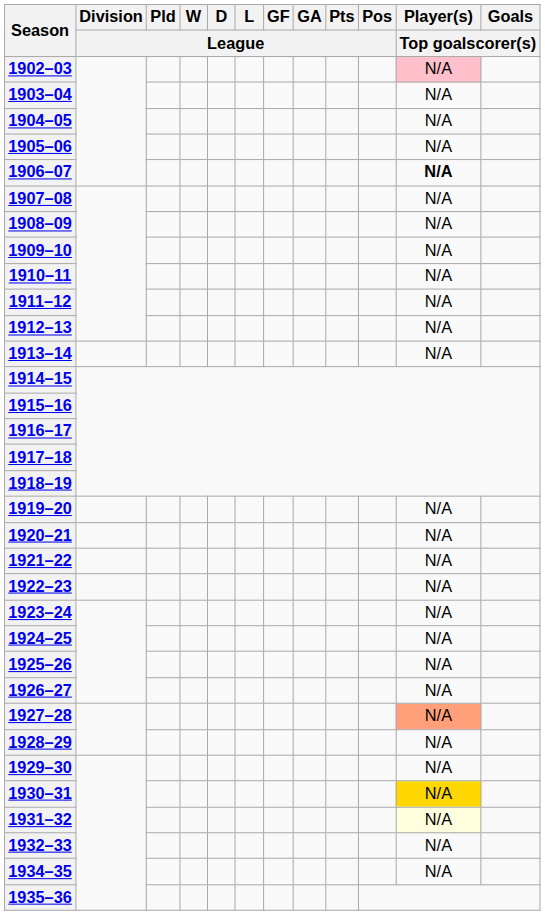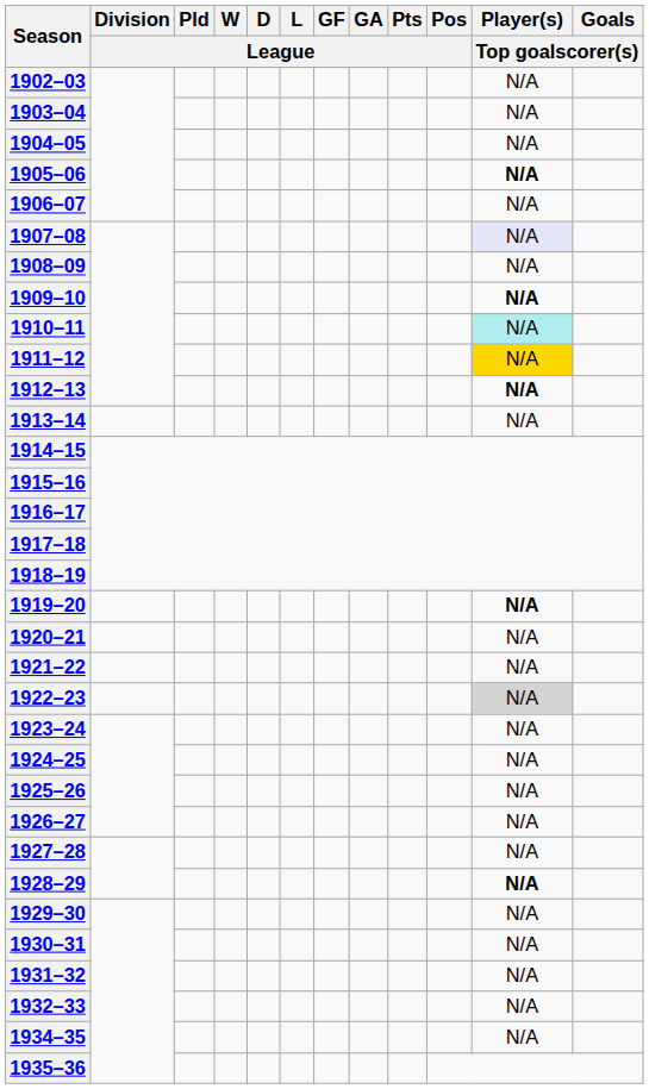1902–03 | Player(s) / Top goalscorer(s): pink background -> no background
1905–06 | Player(s) / Top goalscorer(s): normal -> bold
1906–07 | Player(s) / Top goalscorer(s): bold -> normal
1907–08 | Player(s) / Top goalscorer(s): no background -> lavender background
1909–10 | Player(s) / Top goalscorer(s): normal -> bold
1910–11 | Player(s) / Top goalscorer(s): no background -> paleturquoise background
1911–12 | Player(s) / Top goalscorer(s): no background -> gold background
1912–13 | Player(s) / Top goalscorer(s): normal -> bold
1919–20 | Player(s) / Top goalscorer(s): normal -> bold
1922–23 | Player(s) / Top goalscorer(s): no background -> lightgrey background
1927–28 | Player(s) / Top goalscorer(s): lightsalmon background -> no background
1928–29 | Player(s) / Top goalscorer(s): normal -> bold
1930–31 | Player(s) / Top goalscorer(s): gold background -> no background
1931–32 | Player(s) / Top goalscorer(s): lightyellow background -> no background
